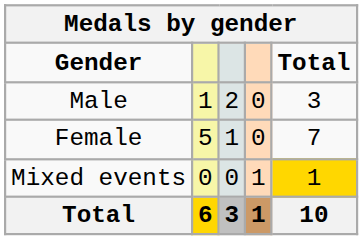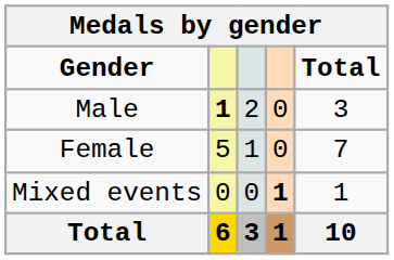Male | column 2: normal -> bold
Mixed events | column 4: normal -> bold
Mixed events | Total: gold background -> no background
